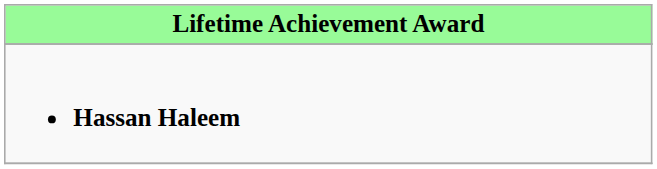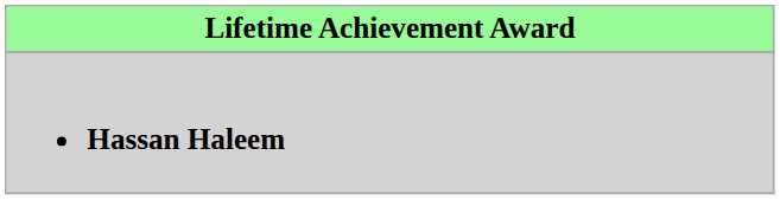row 2 | column 1: no background -> lightgrey background
